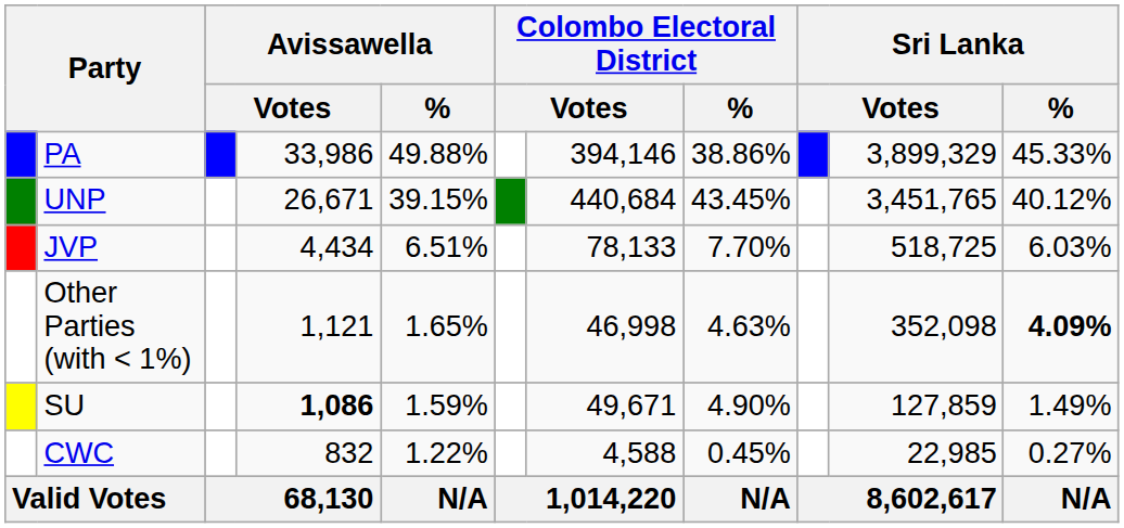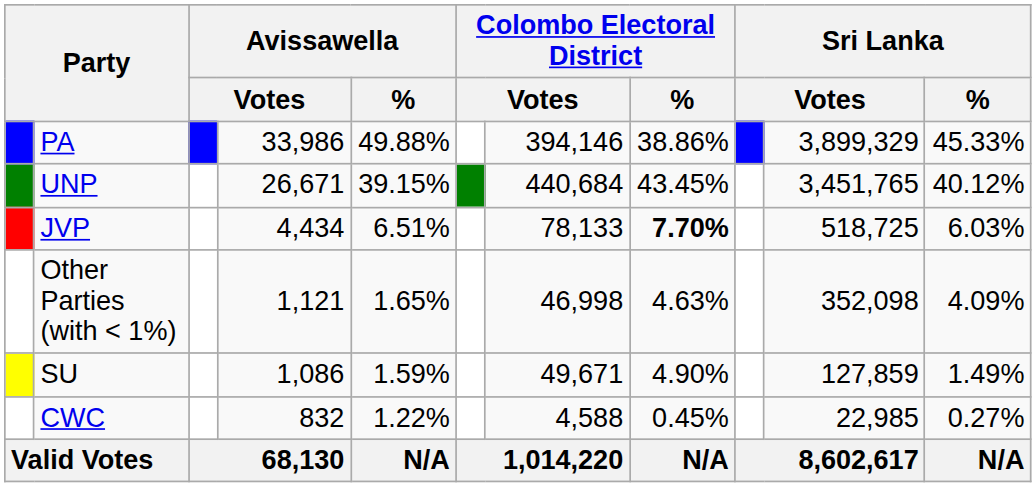JVP | Colombo Electoral District / %: normal -> bold
Other Parties (with < 1%) | Sri Lanka / %: bold -> normal
SU | column 4: bold -> normal
